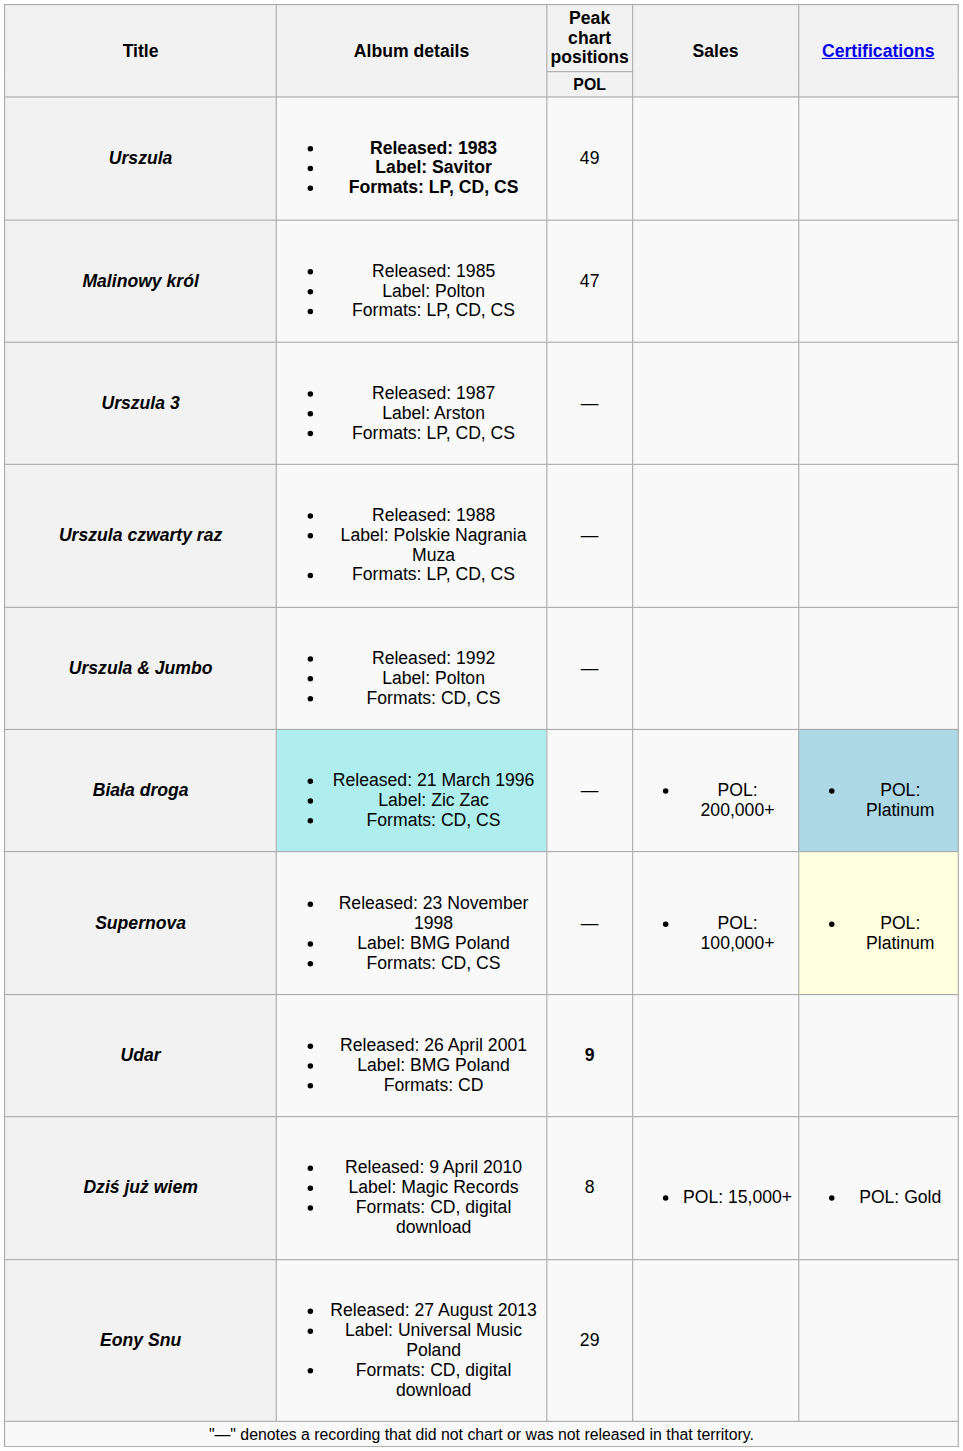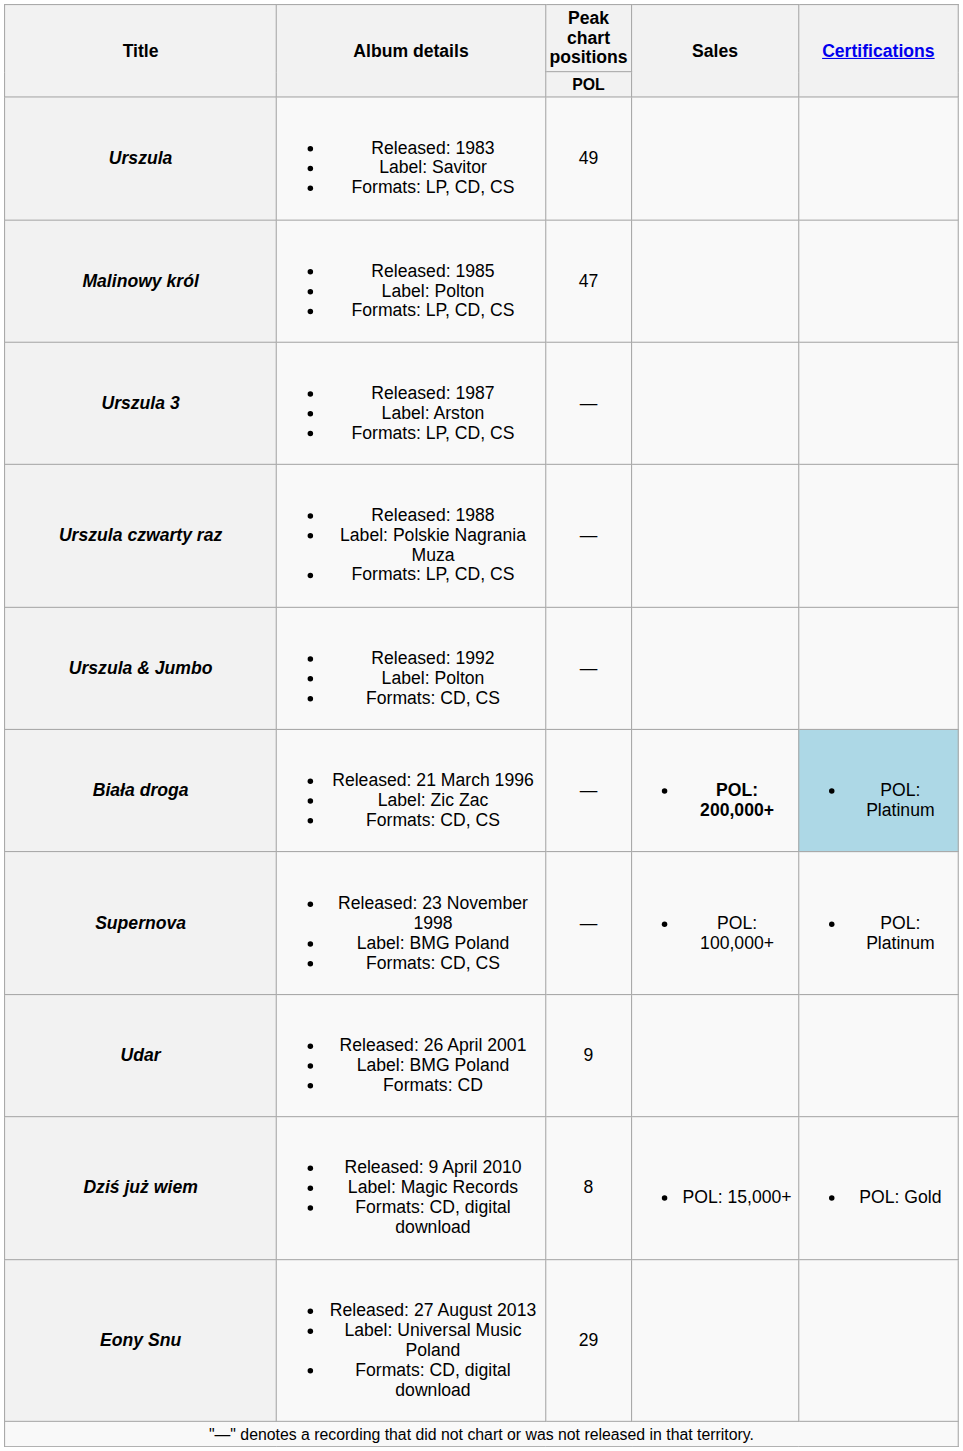Urszula | Album details: bold -> normal
Biała droga | Album details: paleturquoise background -> no background
Biała droga | Sales: normal -> bold
Supernova | Certifications: lightyellow background -> no background
Udar | Peak chart positions / POL: bold -> normal
